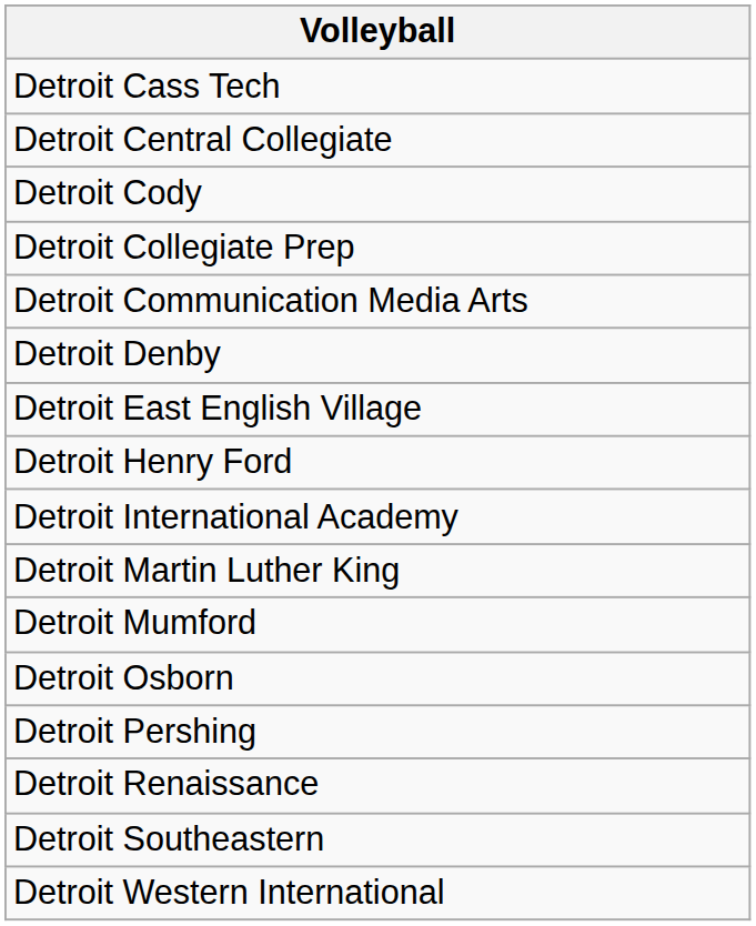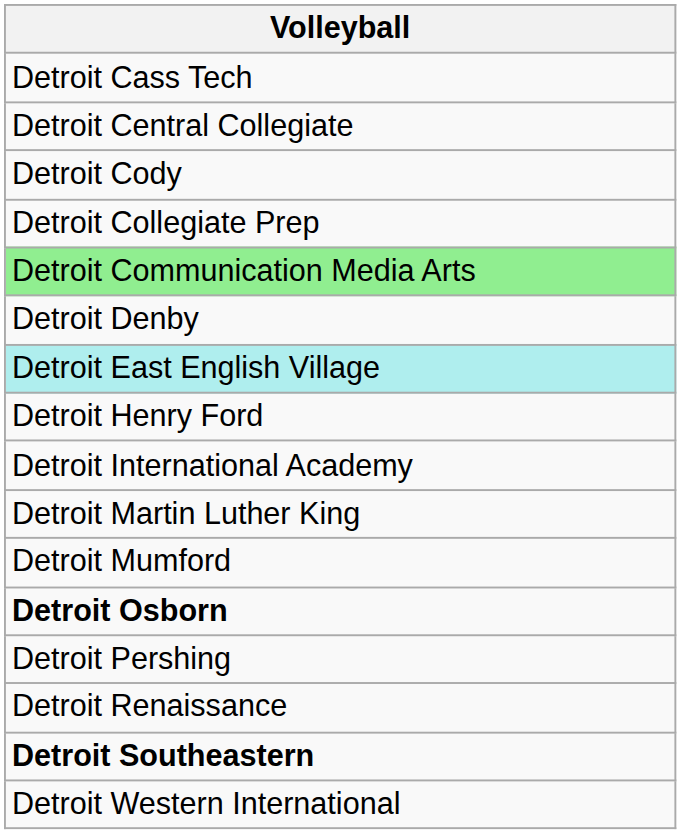row 6 | column 1: no background -> lightgreen background
row 8 | column 1: no background -> paleturquoise background
row 13 | column 1: normal -> bold
row 16 | column 1: normal -> bold
